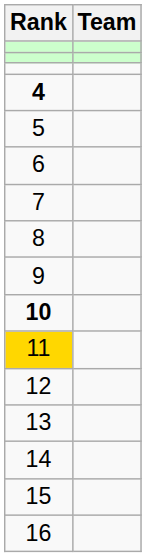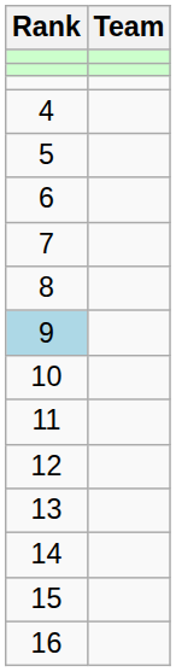row 5 | Rank: bold -> normal
row 10 | Rank: no background -> lightblue background
row 11 | Rank: bold -> normal
row 12 | Rank: gold background -> no background
